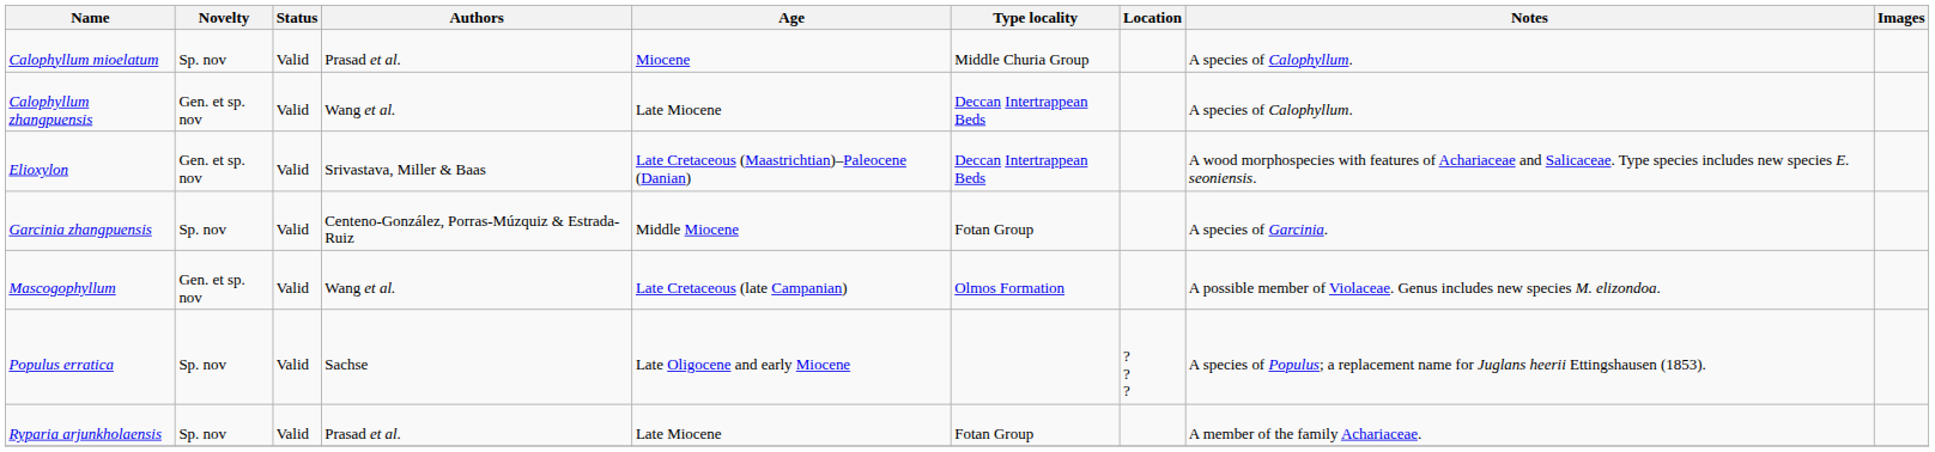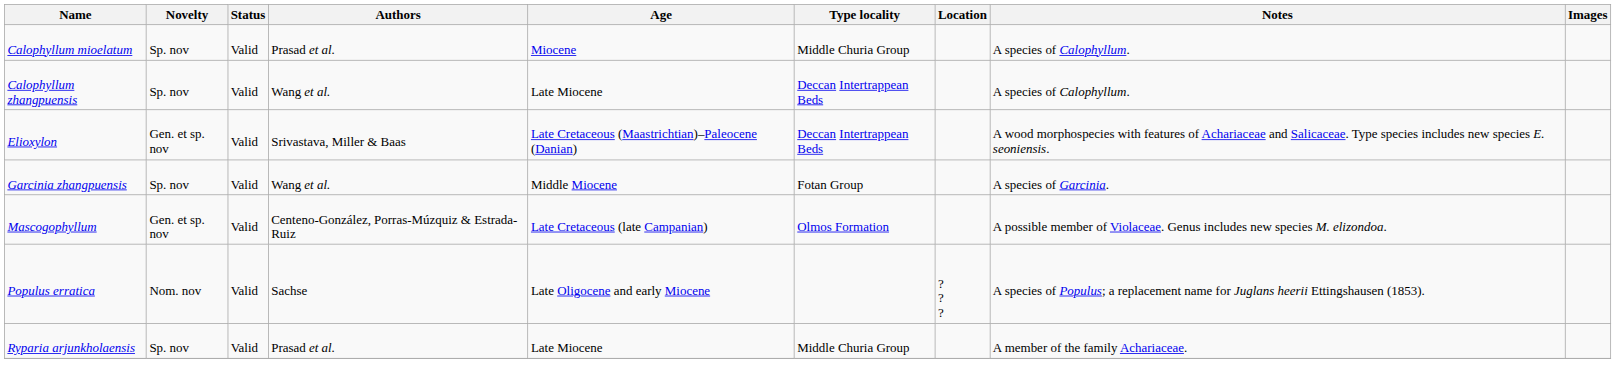Calophyllum zhangpuensis | Novelty: Gen. et sp. nov -> Sp. nov
Garcinia zhangpuensis | Authors: Centeno-González, Porras-Múzquiz & Estrada-Ruiz -> Wang et al.
Mascogophyllum | Authors: Wang et al. -> Centeno-González, Porras-Múzquiz & Estrada-Ruiz
Populus erratica | Novelty: Sp. nov -> Nom. nov
Ryparia arjunkholaensis | Type locality: Fotan Group -> Middle Churia Group
